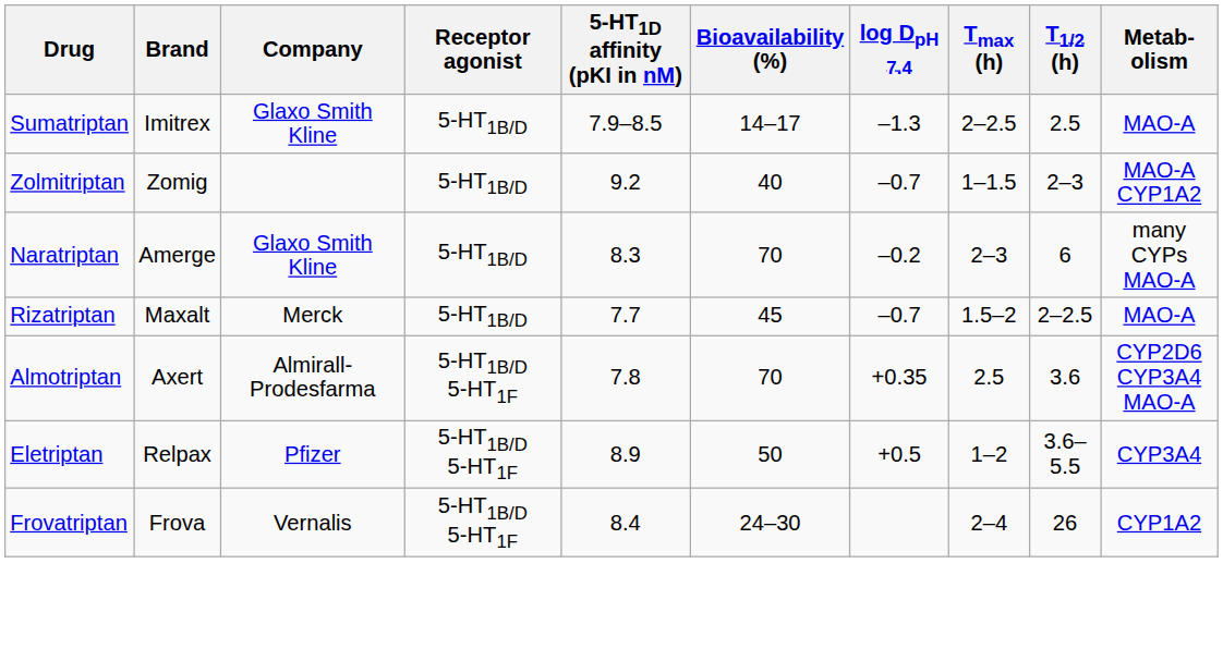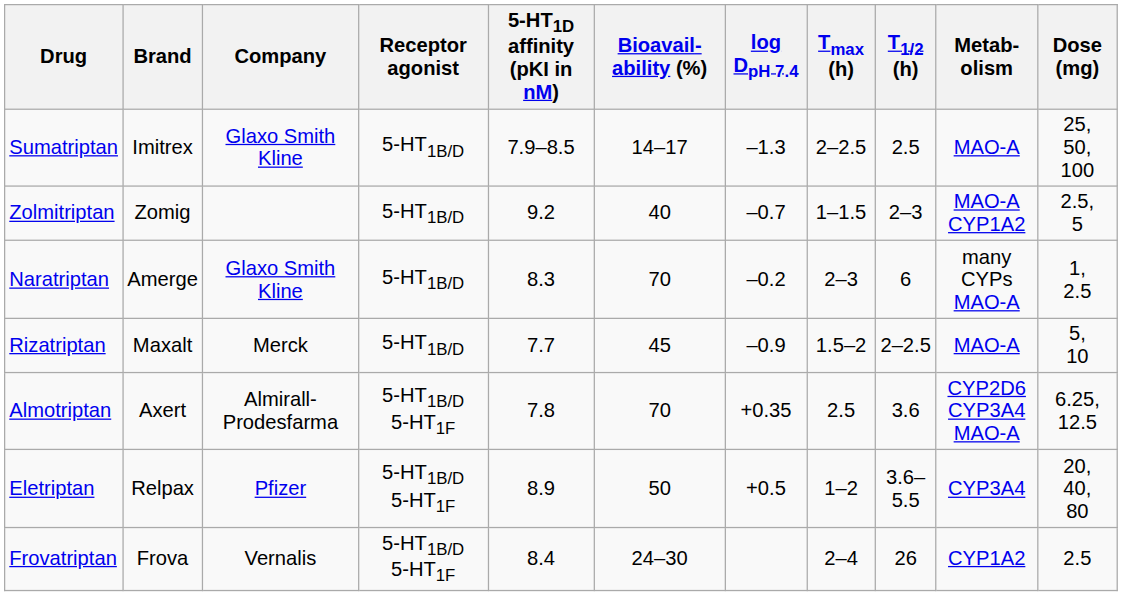+ column: Dose (mg) | 25, 50, 100 | 2.5, 5 | 1, 2.5 | 5, 10 | 6.25, 12.5 | 20, 40, 80 | 2.5
Rizatriptan | log DpH 7.4: –0.7 -> –0.9
